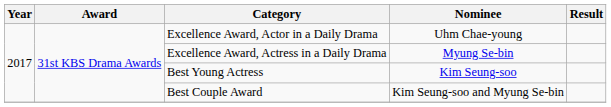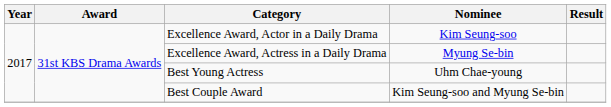Excellence Award, Actor in a Daily Drama | Nominee: Uhm Chae-young -> Kim Seung-soo
Best Young Actress | Nominee: Kim Seung-soo -> Uhm Chae-young
